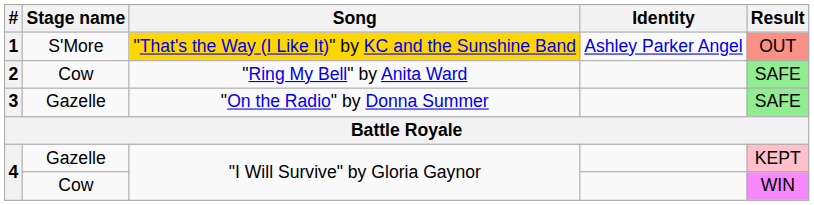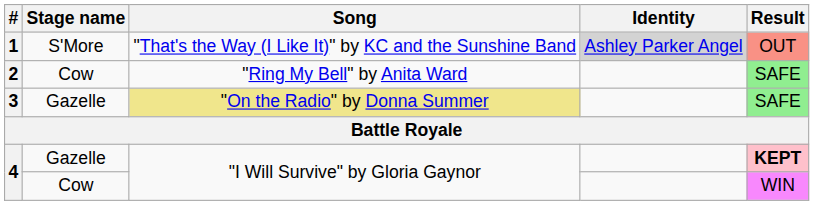1 | Song: gold background -> no background
1 | Identity: no background -> lightgrey background
3 | Song: no background -> khaki background
4 / Gazelle | Result: normal -> bold
